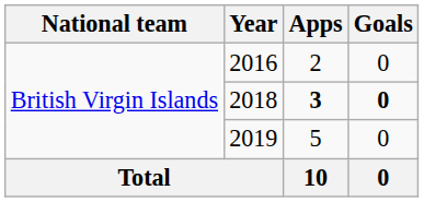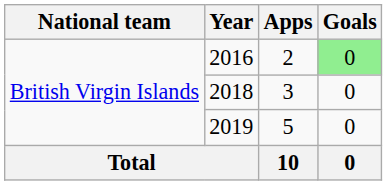2016 | Goals: no background -> lightgreen background
2018 | Apps: bold -> normal
2018 | Goals: bold -> normal
